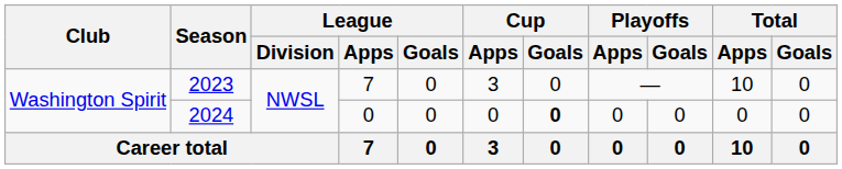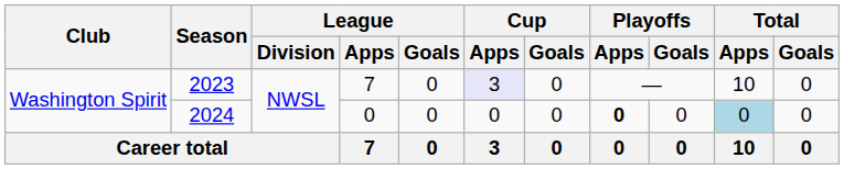2023 | Cup / Apps: no background -> lavender background
2024 | Cup / Goals: bold -> normal
2024 | Playoffs / Apps: normal -> bold
2024 | Total / Apps: no background -> lightblue background
